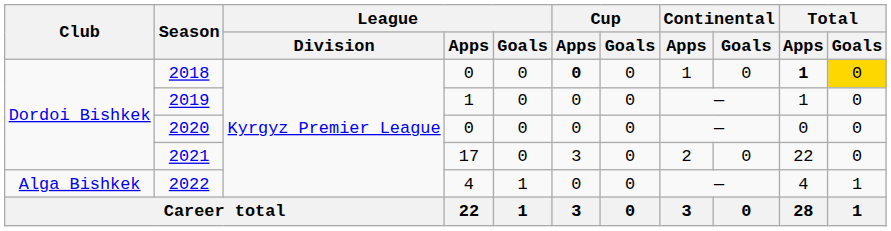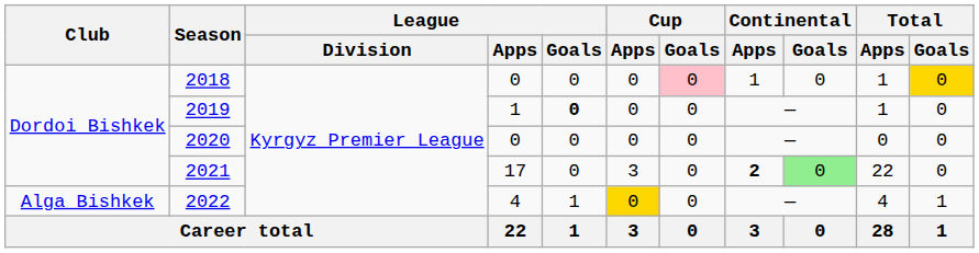2018 | Cup / Apps: bold -> normal
2018 | Cup / Goals: no background -> pink background
2018 | Total / Apps: bold -> normal
2019 | League / Goals: normal -> bold
2021 | Continental / Apps: normal -> bold
2021 | Continental / Goals: no background -> lightgreen background
2022 | Cup / Apps: no background -> gold background
